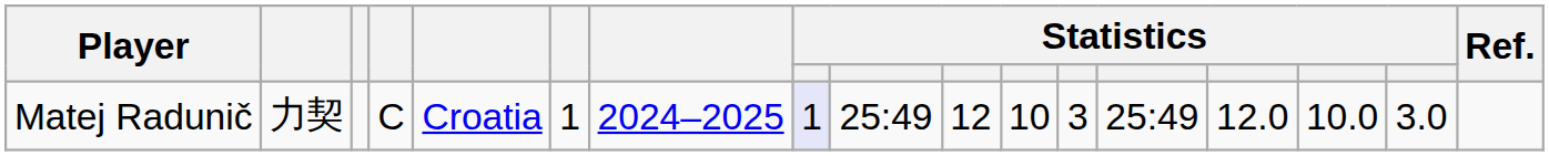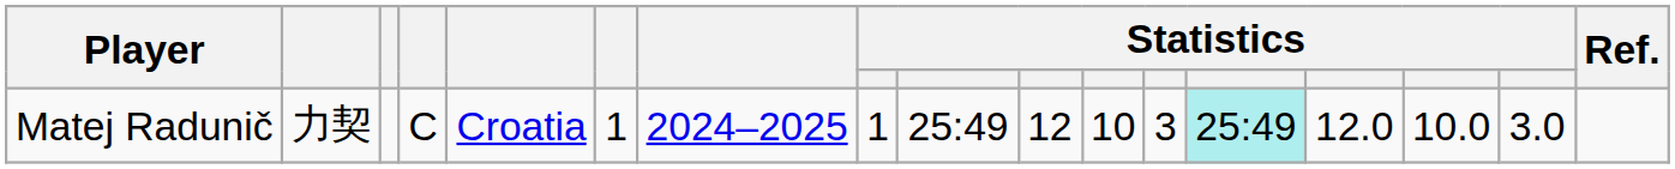Matej Radunič | column 8: lavender background -> no background
Matej Radunič | column 13: no background -> paleturquoise background
